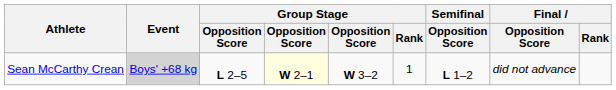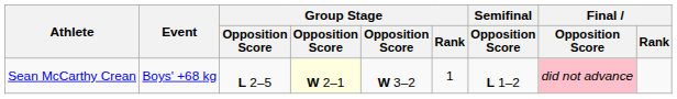Sean McCarthy Crean | Event: lightgrey background -> no background
Sean McCarthy Crean | Final / Opposition Score: no background -> pink background
